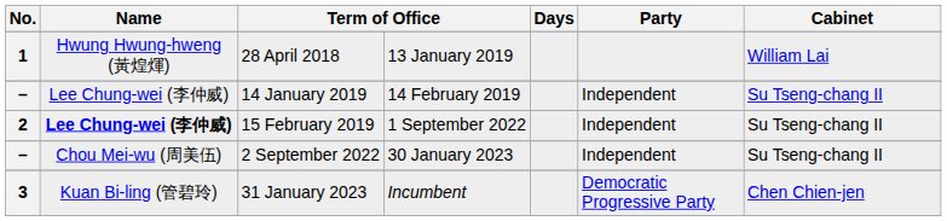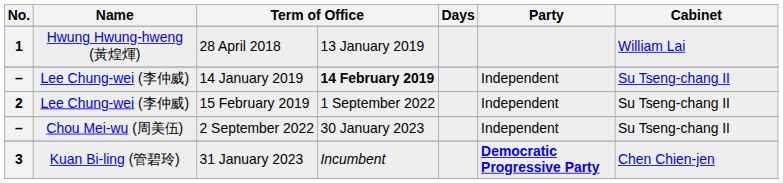14 January 2019 | column 4: normal -> bold
15 February 2019 | Name: bold -> normal
31 January 2023 | Party: normal -> bold
